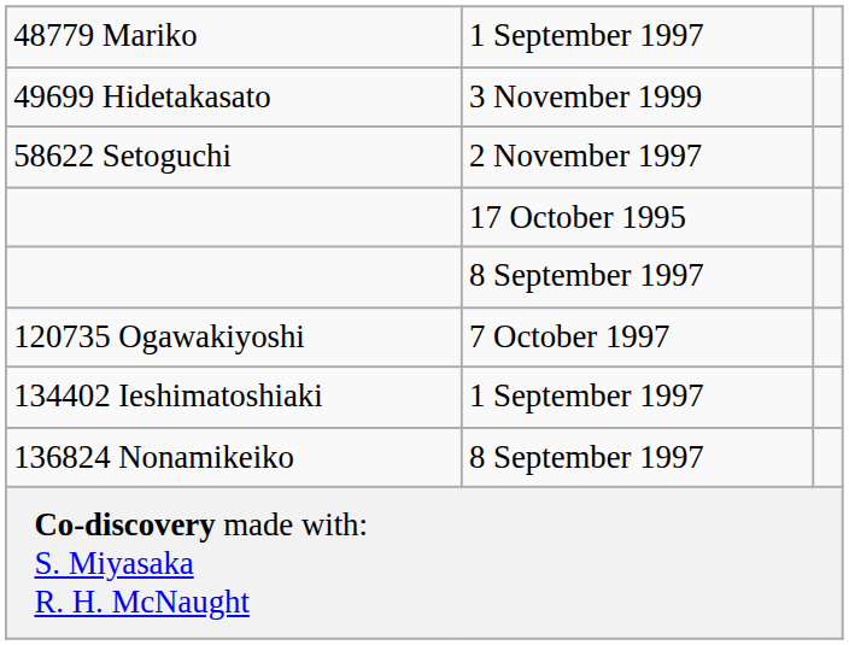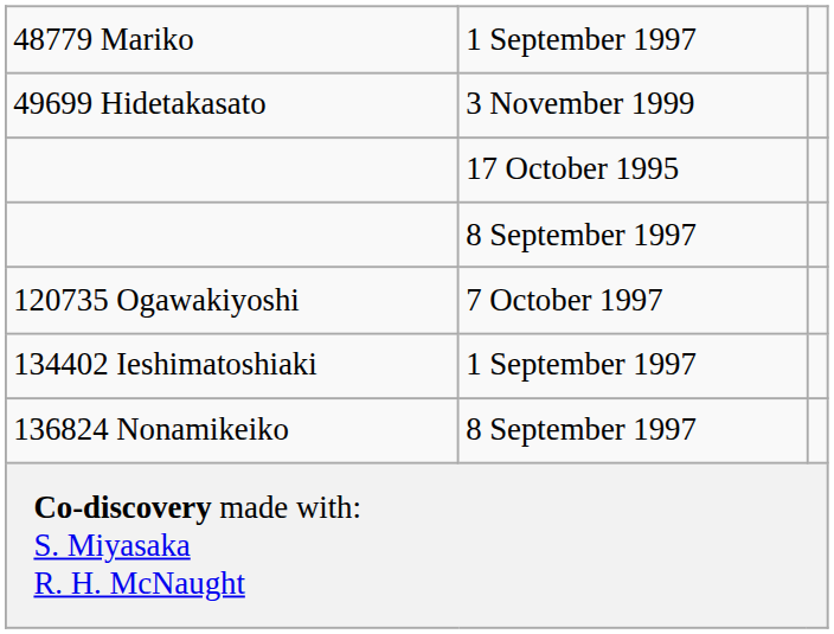- row: 58622 Setoguchi | 2 November 1997
